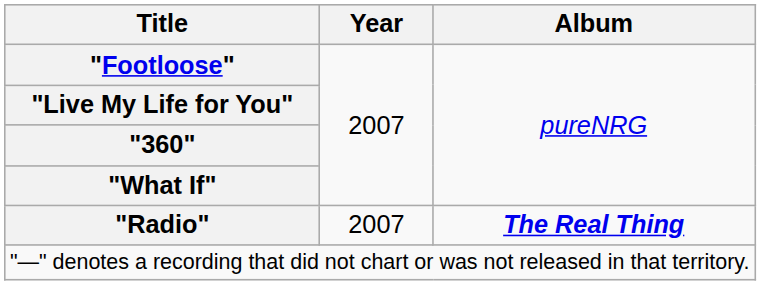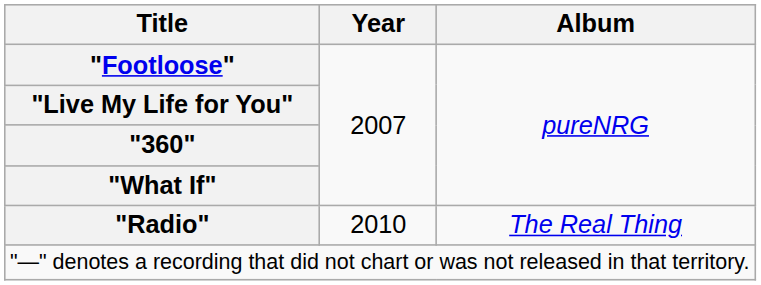"Radio" | Year: 2007 -> 2010
"Radio" | Album: bold -> normal
